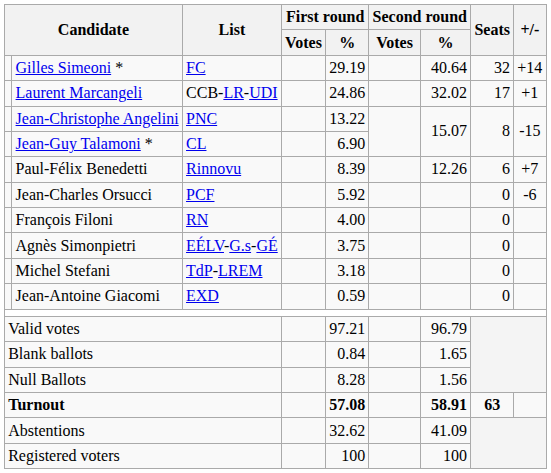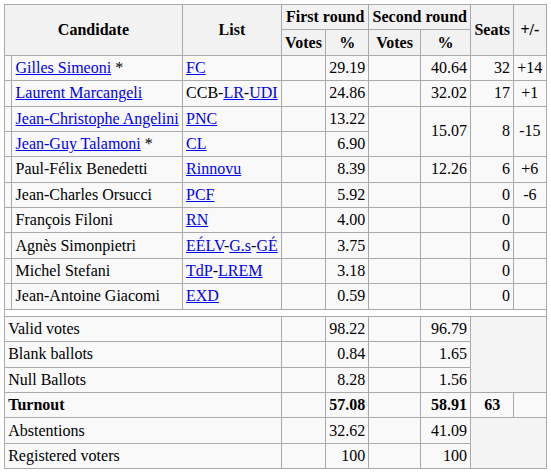Paul-Félix Benedetti | +/-: +7 -> +6
Valid votes | First round / %: 97.21 -> 98.22
